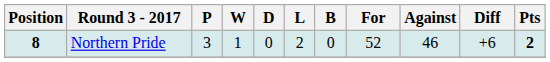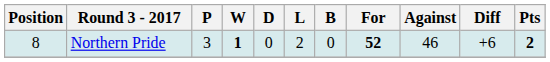Northern Pride | Position: bold -> normal
Northern Pride | W: normal -> bold
Northern Pride | For: normal -> bold
